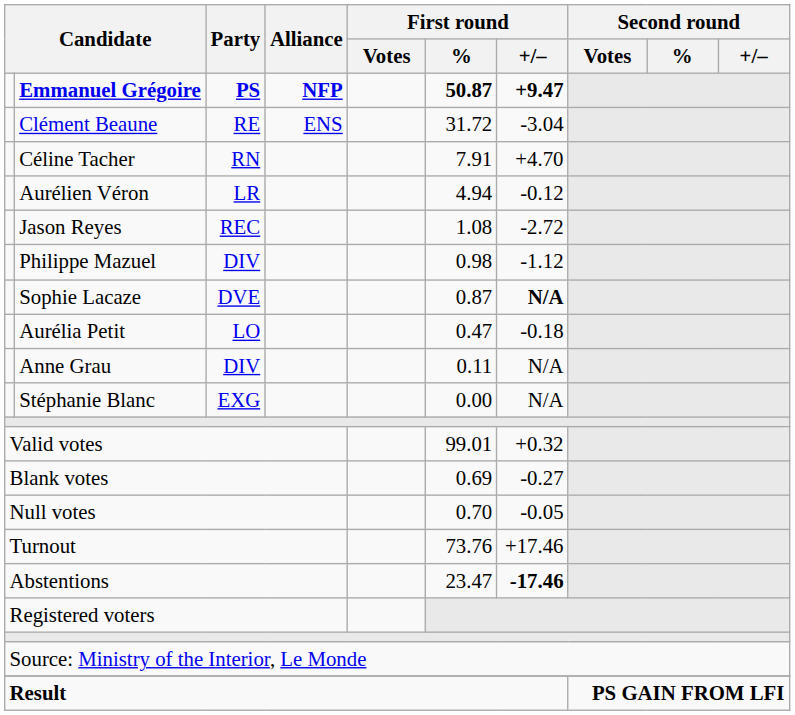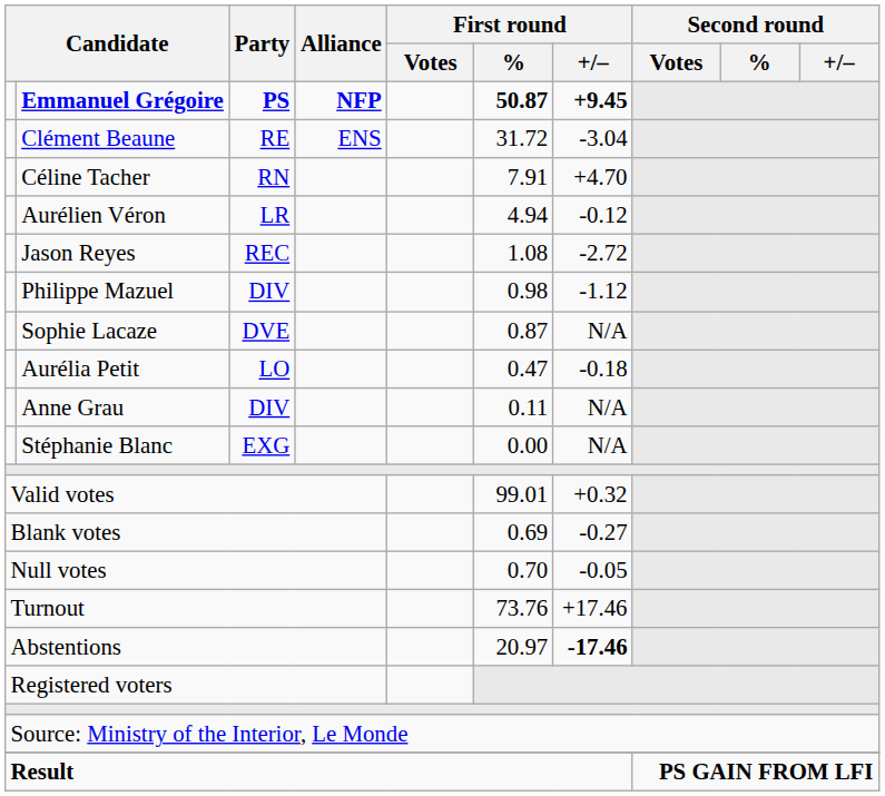Emmanuel Grégoire | First round / +/–: +9.47 -> +9.45
Sophie Lacaze | First round / +/–: bold -> normal
Abstentions | First round / %: 23.47 -> 20.97
